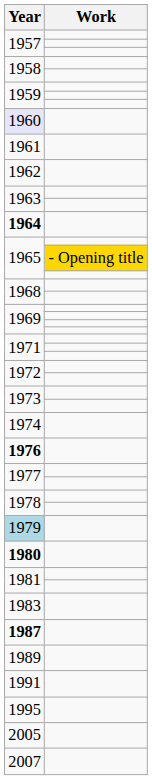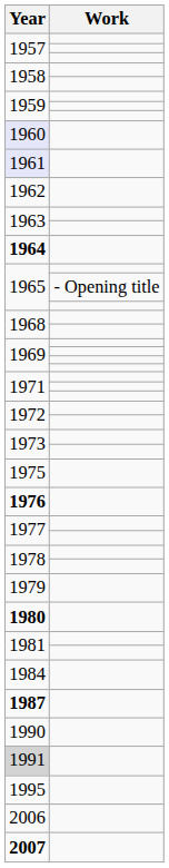row 11 | Year: no background -> lavender background
row 17 | Work: gold background -> no background
row 32 | Year: 1974 -> 1975
row 38 | Year: lightblue background -> no background
row 42 | Year: 1983 -> 1984
row 44 | Year: 1989 -> 1990
row 45 | Year: no background -> lightgrey background
row 47 | Year: 2005 -> 2006
row 48 | Year: normal -> bold
